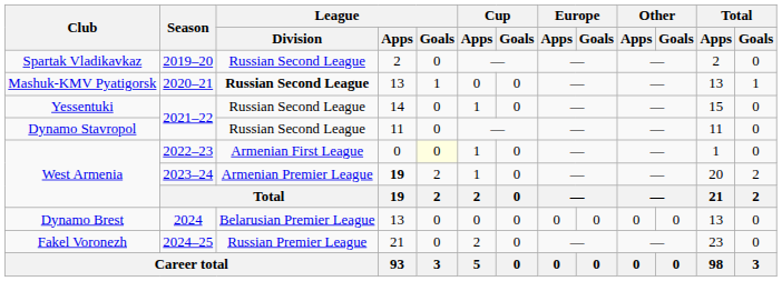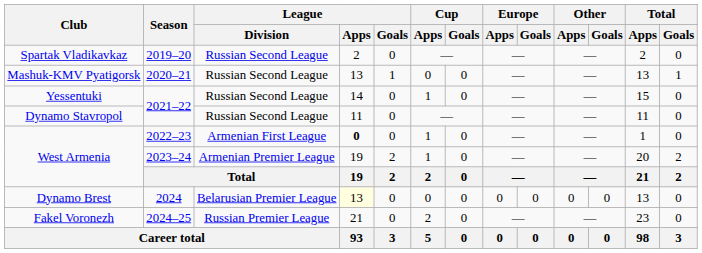Mashuk-KMV Pyatigorsk | League / Division: bold -> normal
West Armenia / 2022–23 | League / Apps: normal -> bold
West Armenia / 2022–23 | League / Goals: lightyellow background -> no background
West Armenia / 2023–24 | League / Apps: bold -> normal
Dynamo Brest | League / Apps: no background -> lightyellow background
